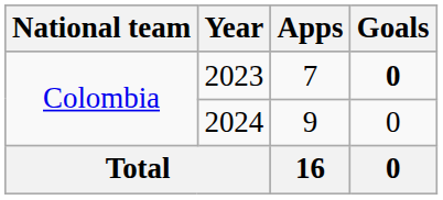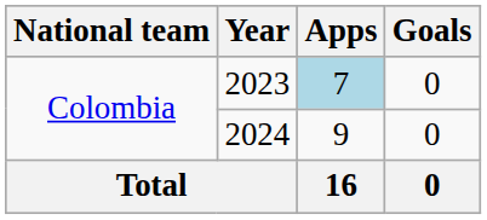2023 | Apps: no background -> lightblue background
2023 | Goals: bold -> normal
